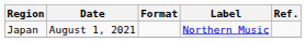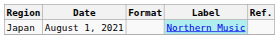Japan | Label: no background -> paleturquoise background
